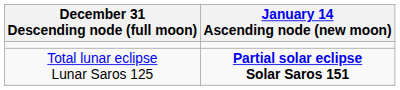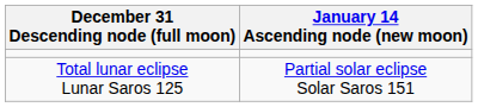row 3 | January 14 Ascending node (new moon): bold -> normal
